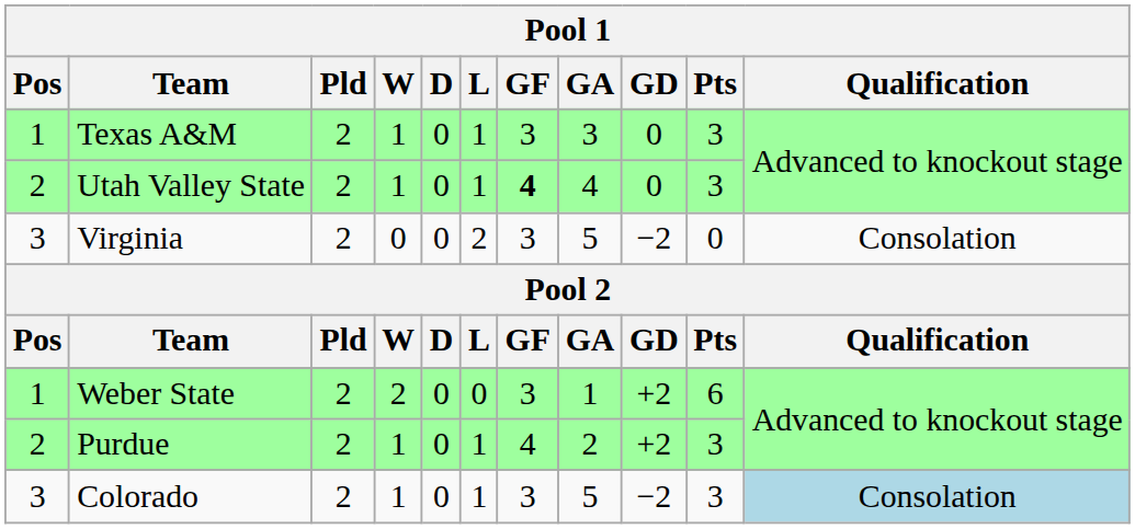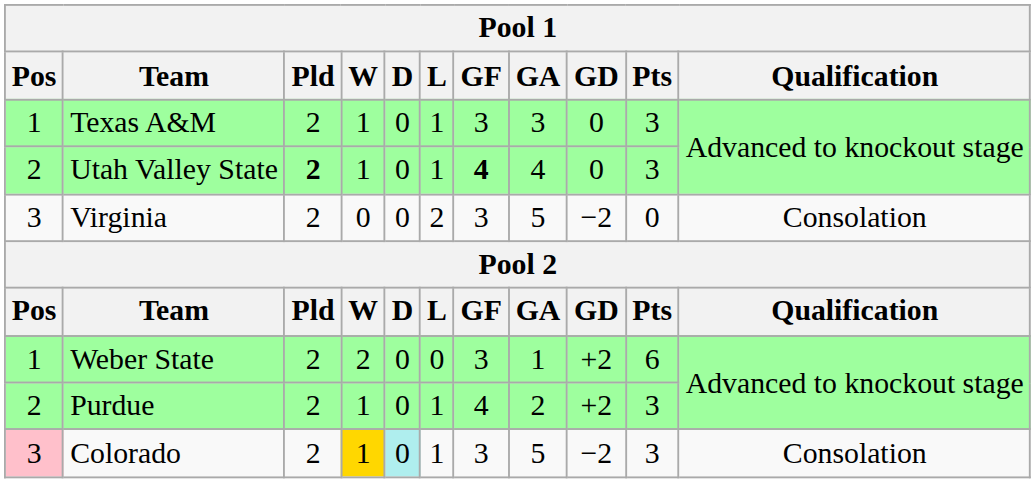Utah Valley State | Pld: normal -> bold
Colorado | Pos: no background -> pink background
Colorado | W: no background -> gold background
Colorado | D: no background -> paleturquoise background
Colorado | Qualification: lightblue background -> no background
